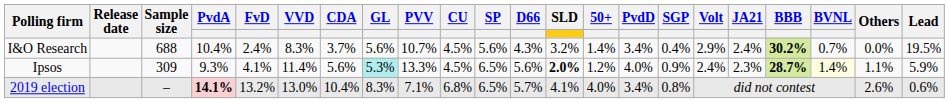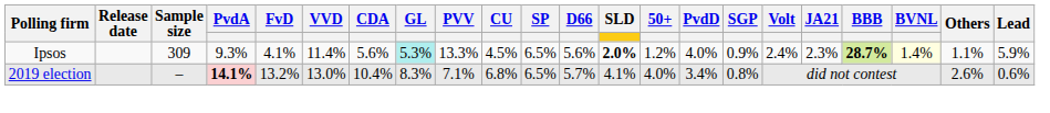- row: I&O Research | 688 | 10.4% | 2.4% | 8.3% | 3.7% | 5.6% | 10.7% | 4.5% | 5.6% | 4.3% | 3.2% | 1.4% | 3.4% | 0.4% | 2.9% | 2.4% | 30.2% | 0.7% | 0.0% | 19.5%
